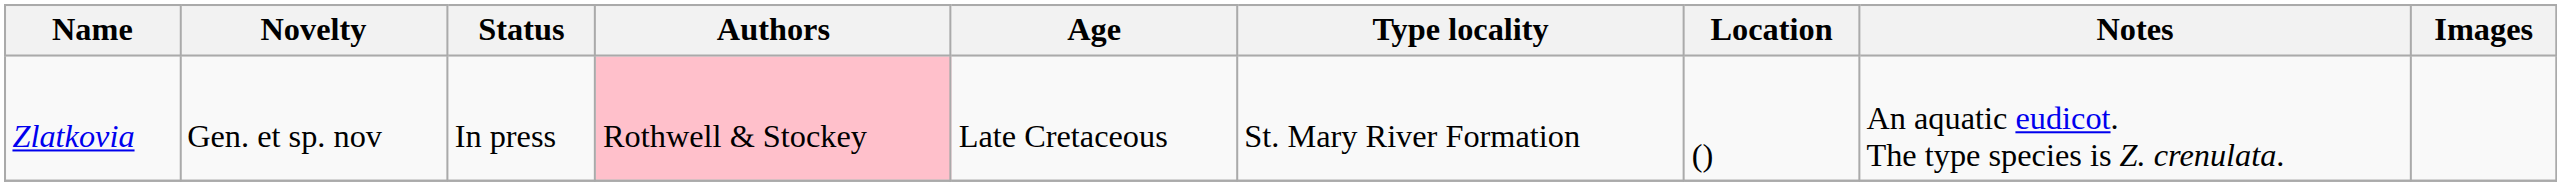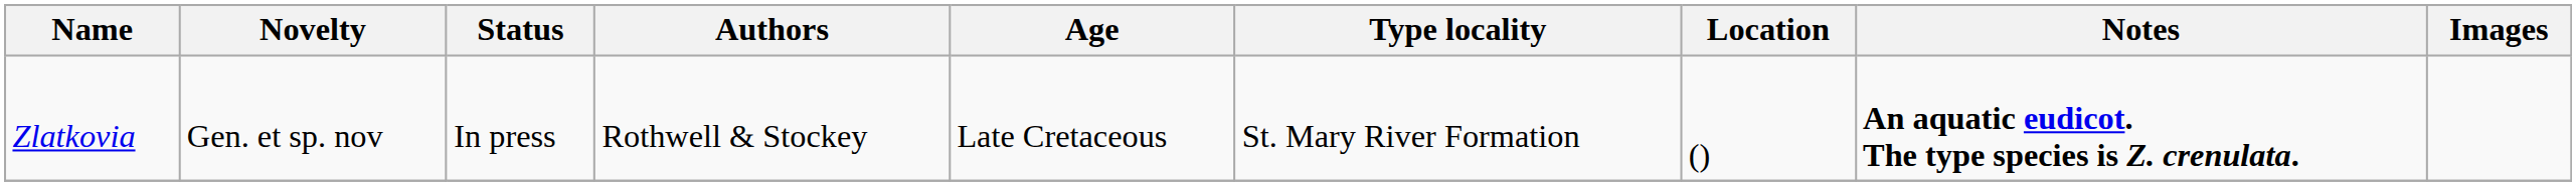Zlatkovia | Authors: pink background -> no background
Zlatkovia | Notes: normal -> bold
